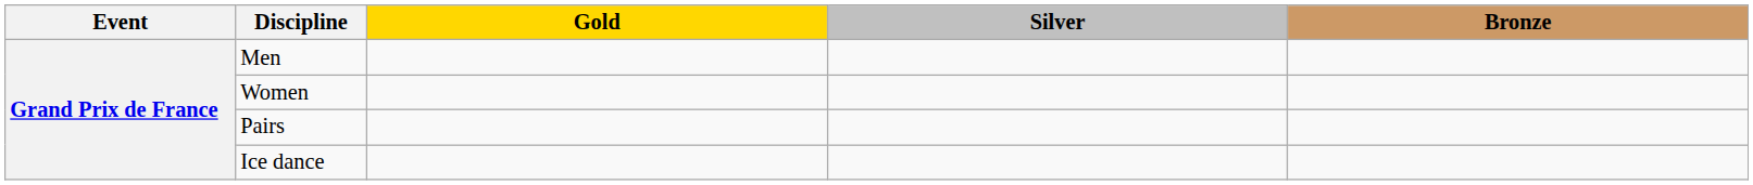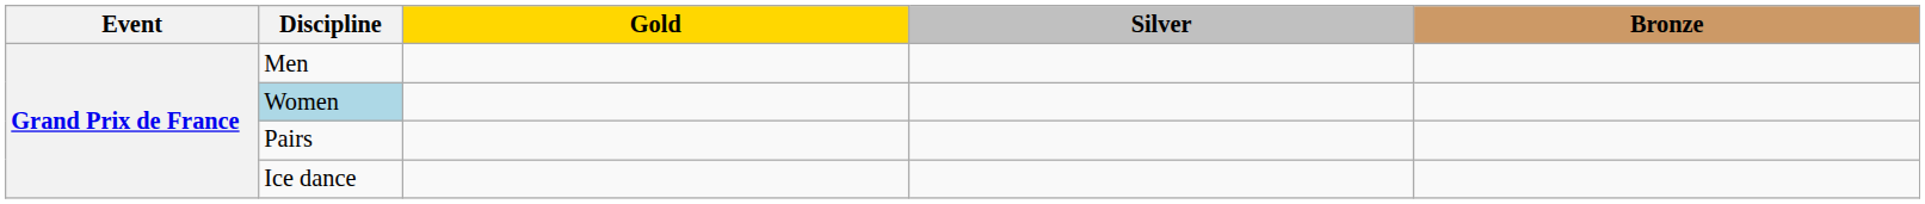Women | Discipline: no background -> lightblue background
